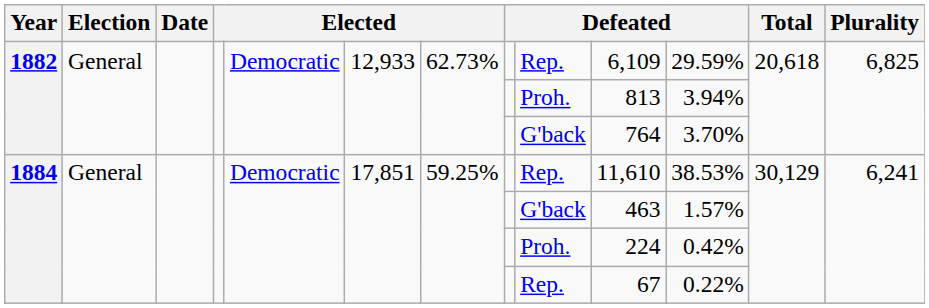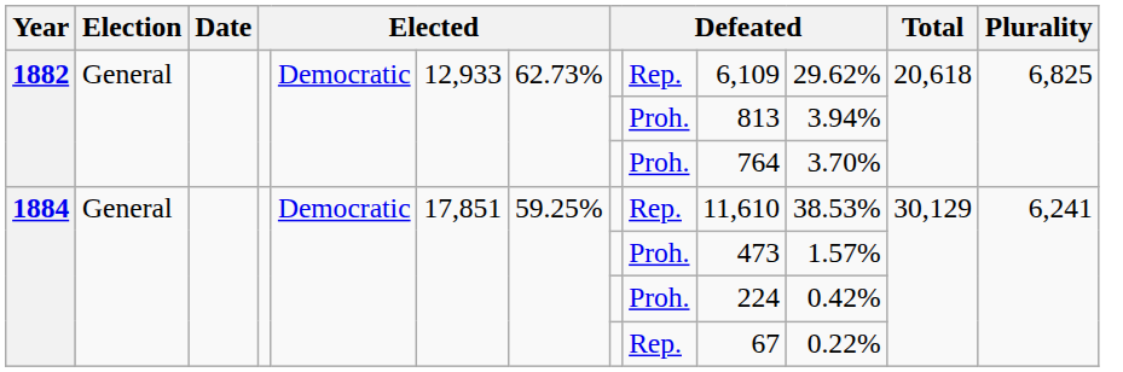row 2 | column 11: 29.59% -> 29.62%
row 4 | column 9: G'back -> Proh.
row 6 | column 9: G'back -> Proh.
row 6 | column 10: 463 -> 473
